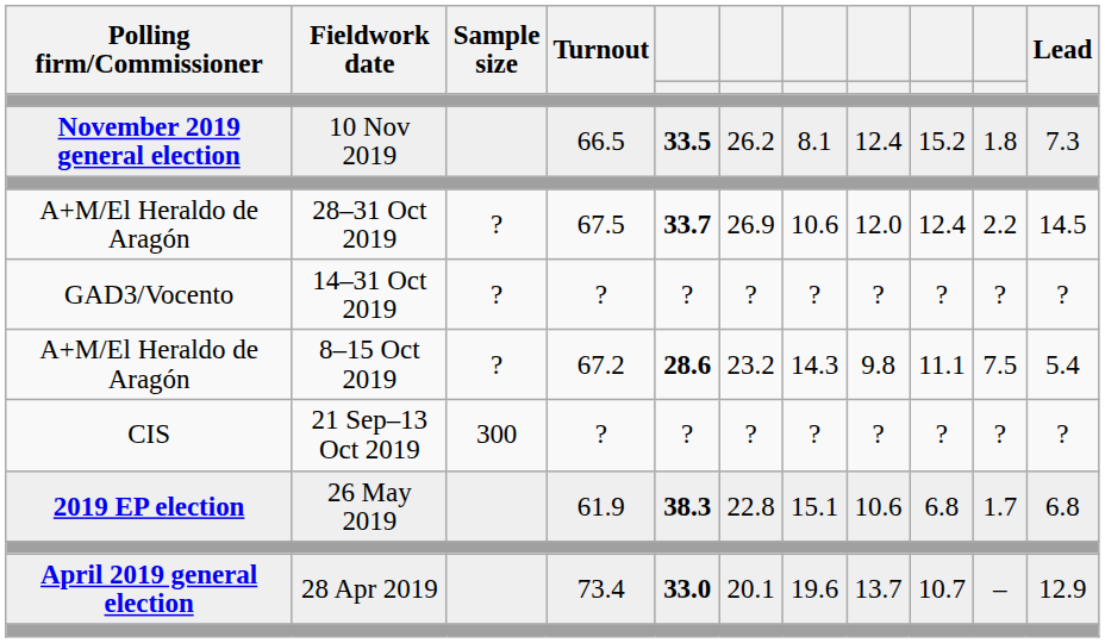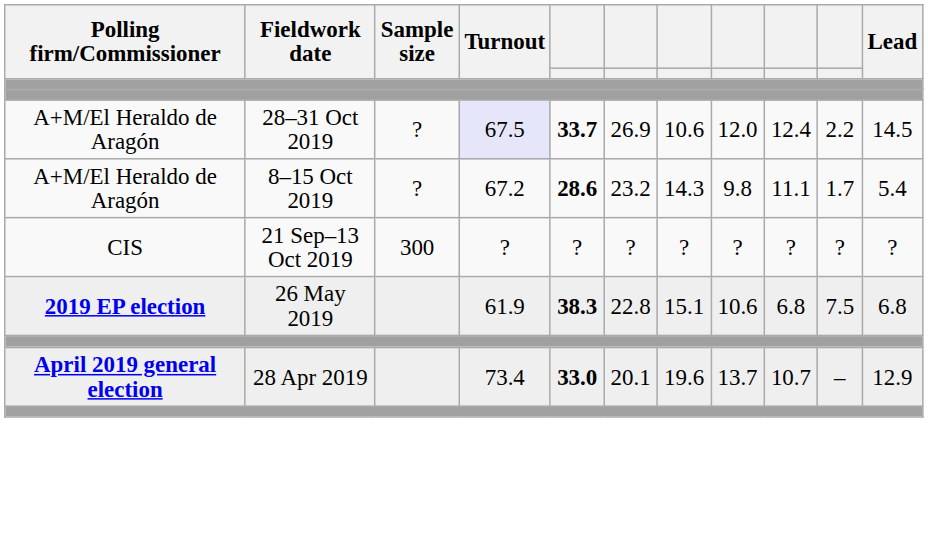- row: November 2019 general election | 10 Nov 2019 | 66.5 | 33.5 | 26.2 | 8.1 | 12.4 | 15.2 | 1.8 | 7.3
28–31 Oct 2019 | Turnout: no background -> lavender background
- row: GAD3/Vocento | 14–31 Oct 2019 | ? | ? | ? | ? | ? | ? | ? | ? | ?
8–15 Oct 2019 | column 10: 7.5 -> 1.7
26 May 2019 | column 10: 1.7 -> 7.5
